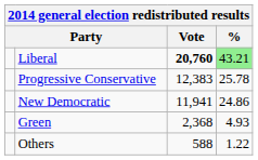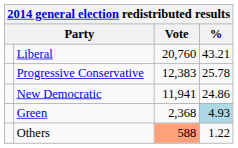Liberal | Vote: bold -> normal
Liberal | %: lightgreen background -> no background
Green | %: no background -> lightblue background
Others | Vote: no background -> lightsalmon background
